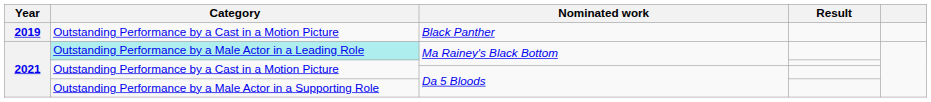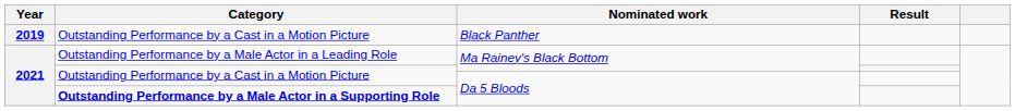Outstanding Performance by a Male Actor in a Leading Role | Category: paleturquoise background -> no background
Outstanding Performance by a Male Actor in a Supporting Role | Category: normal -> bold
